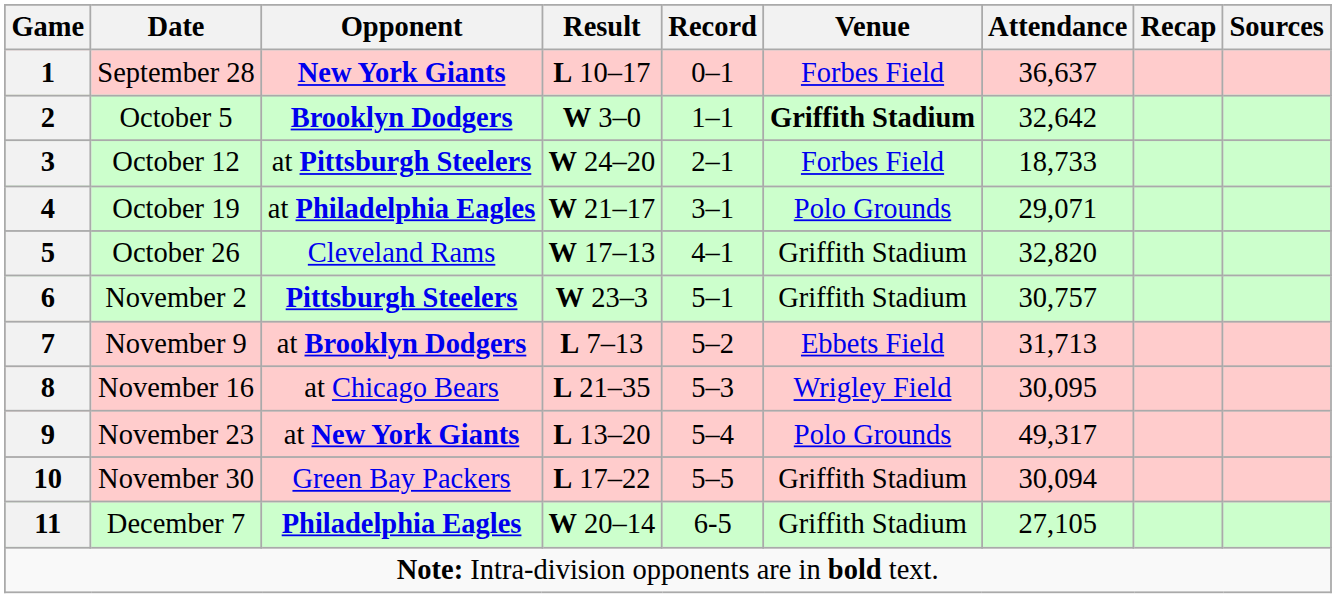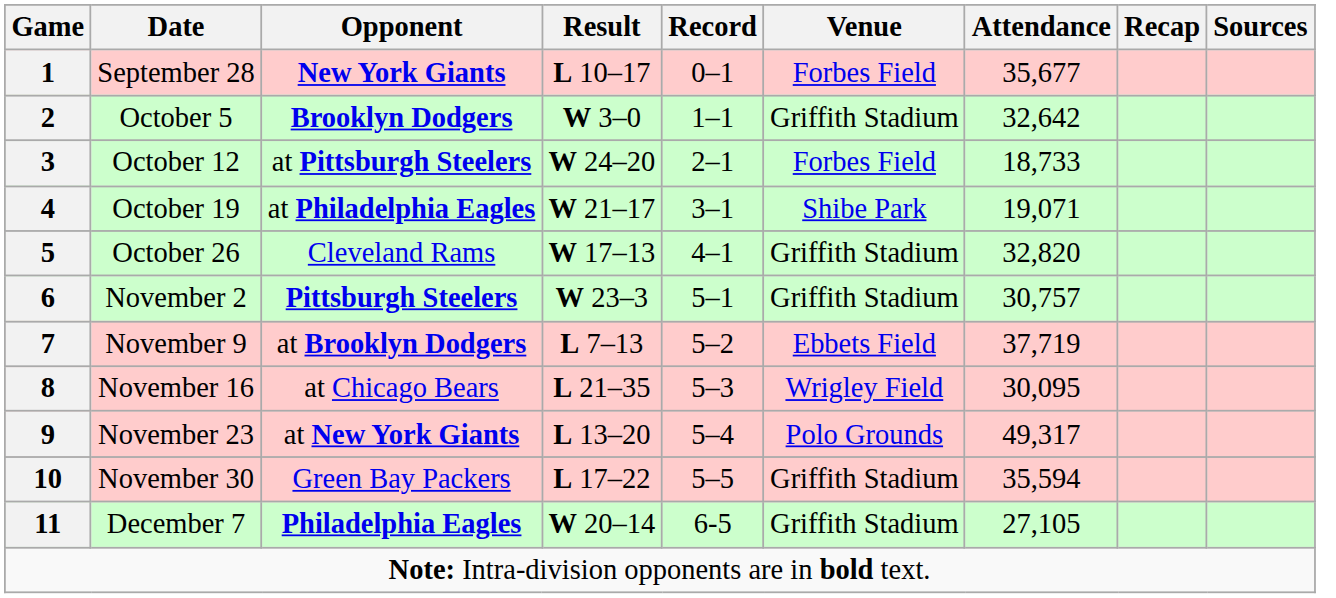1 | Attendance: 36,637 -> 35,677
2 | Venue: bold -> normal
4 | Venue: Polo Grounds -> Shibe Park
4 | Attendance: 29,071 -> 19,071
7 | Attendance: 31,713 -> 37,719
10 | Attendance: 30,094 -> 35,594
